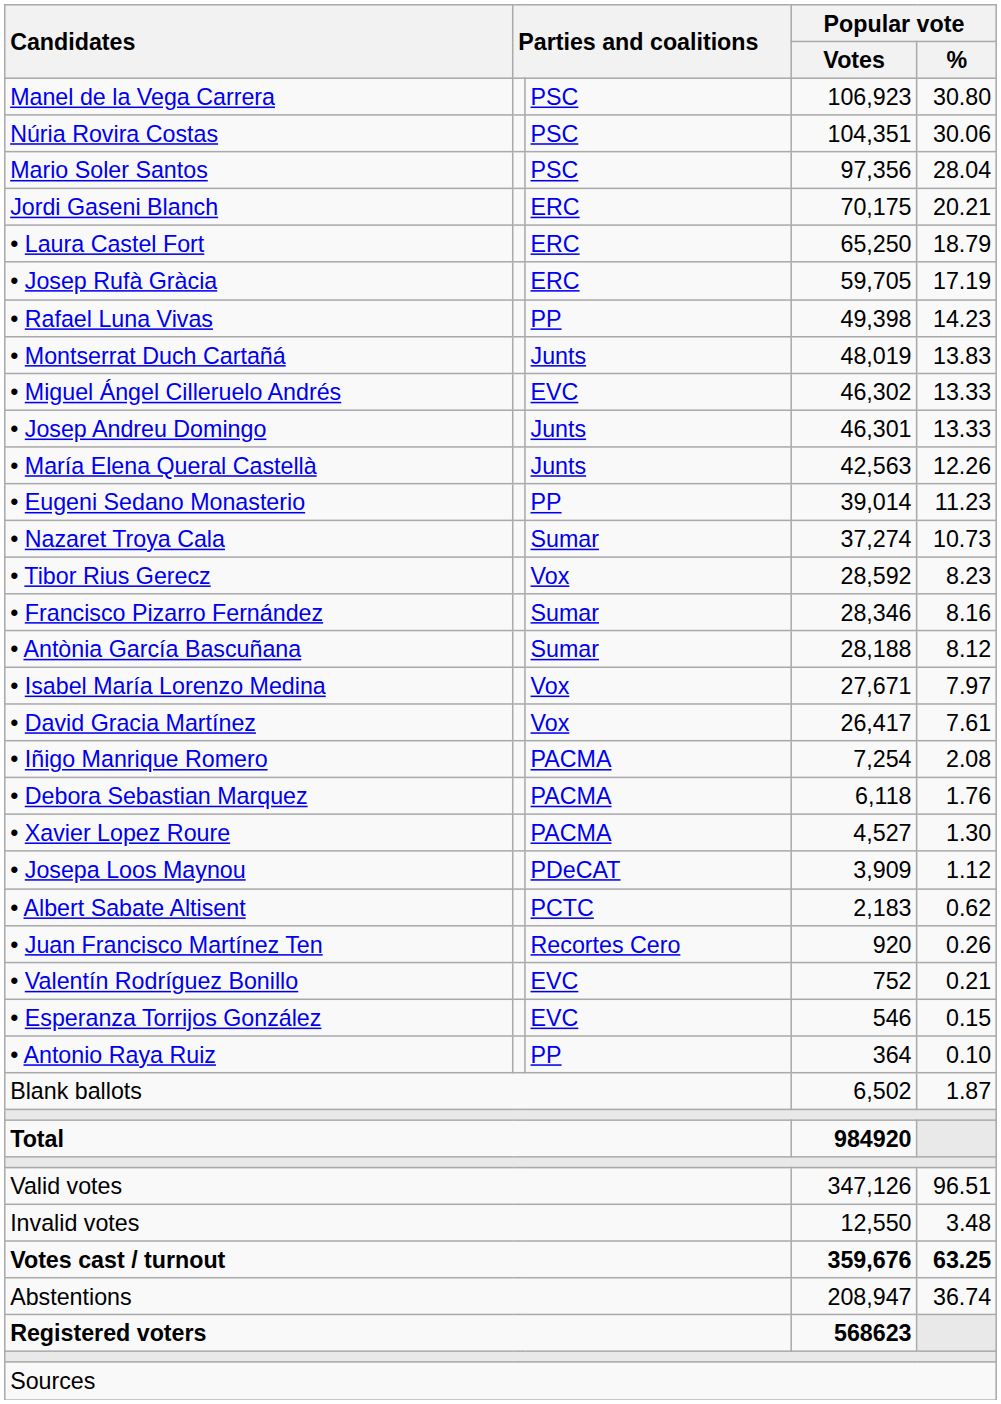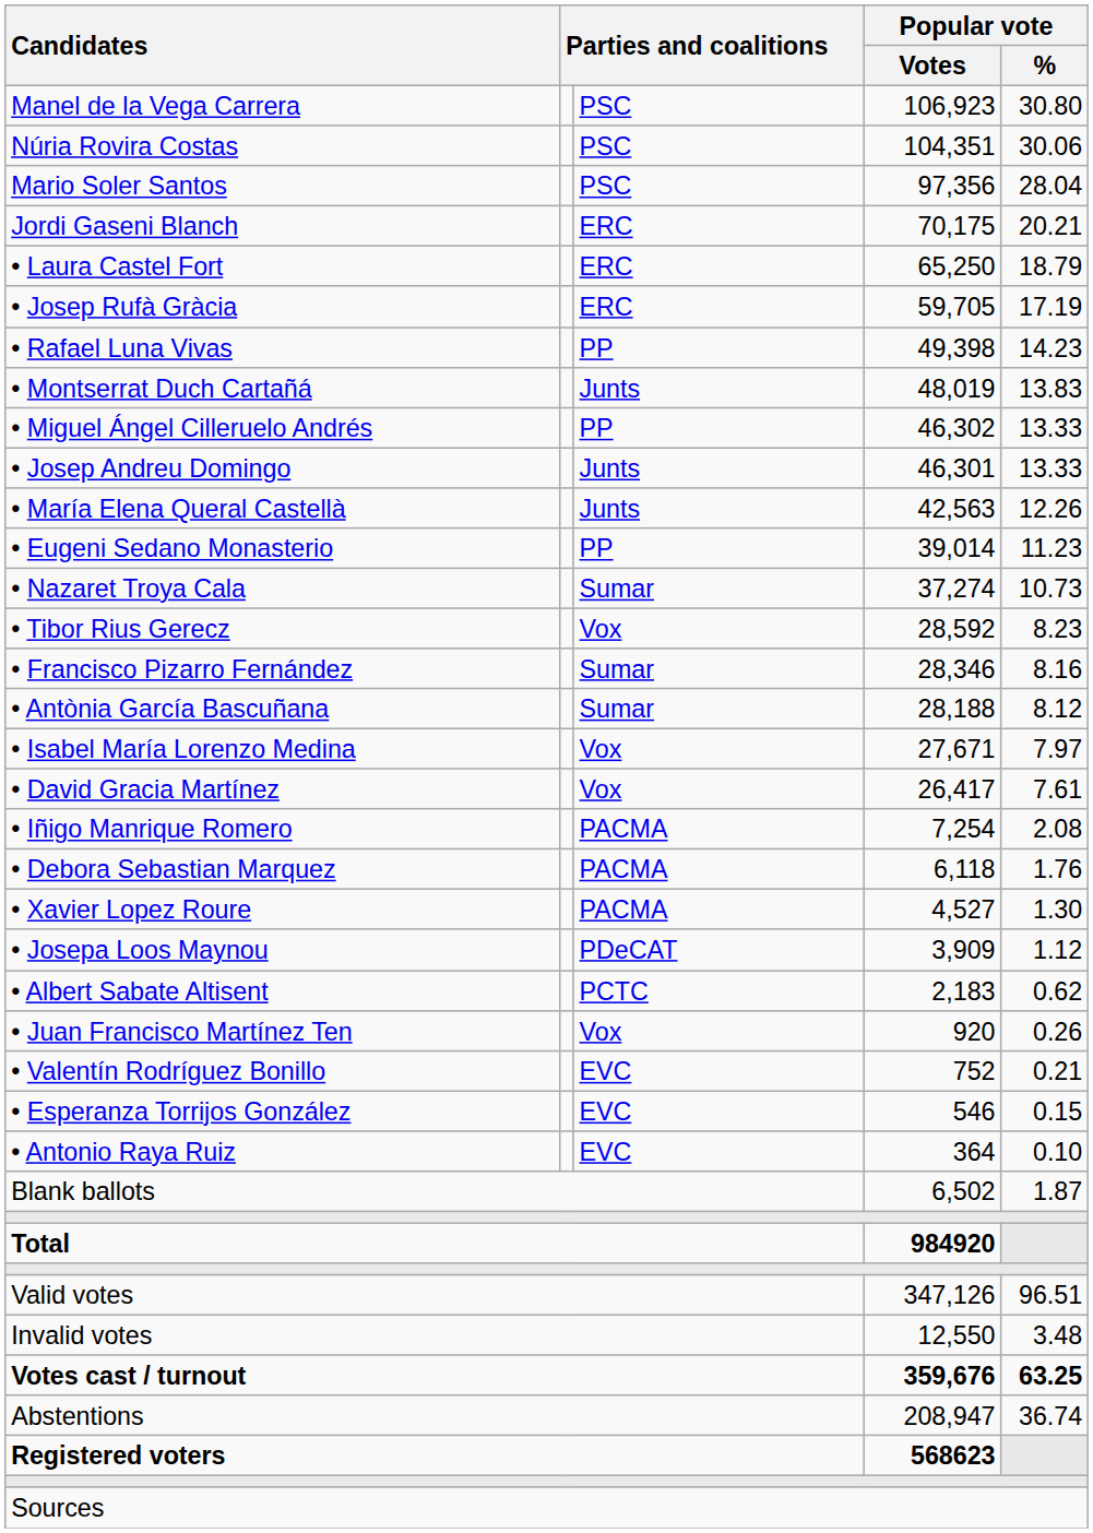• Miguel Ángel Cilleruelo Andrés | column 3: EVC -> PP
• Juan Francisco Martínez Ten | column 3: Recortes Cero -> Vox
• Antonio Raya Ruiz | column 3: PP -> EVC
